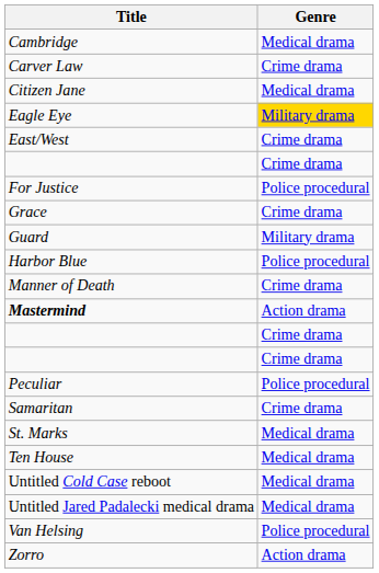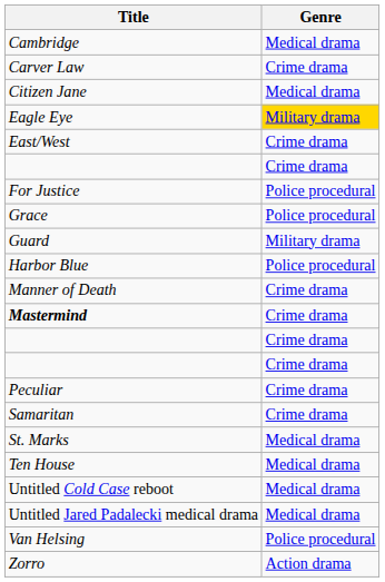row 9 | Genre: Crime drama -> Police procedural
row 13 | Genre: Action drama -> Crime drama
row 16 | Genre: Police procedural -> Crime drama
